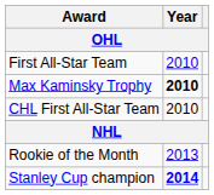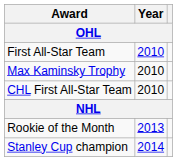Max Kaminsky Trophy | Year: bold -> normal
Stanley Cup champion | Year: bold -> normal
